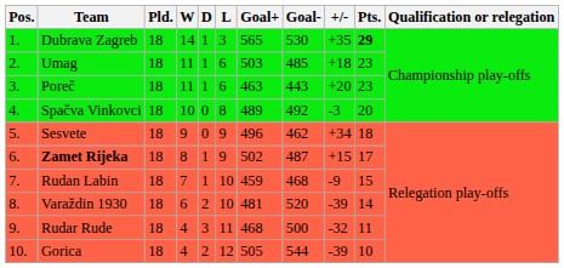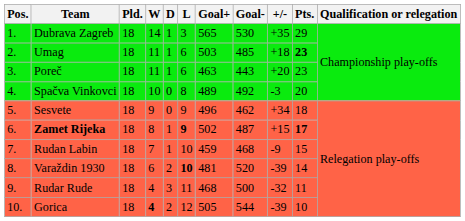Dubrava Zagreb | Pts.: bold -> normal
Umag | Pts.: normal -> bold
Zamet Rijeka | L: normal -> bold
Zamet Rijeka | Pts.: normal -> bold
Varaždin 1930 | L: normal -> bold
Gorica | W: normal -> bold
